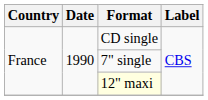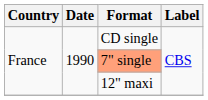7" single | Format: no background -> lightsalmon background
12" maxi | Format: lightyellow background -> no background
